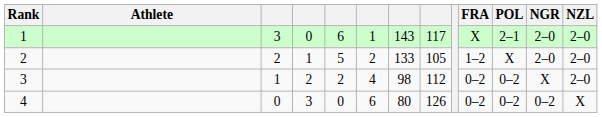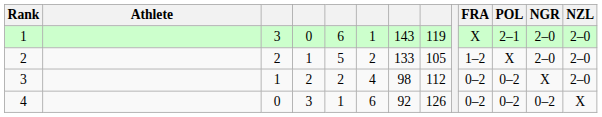row 2 | column 8: 117 -> 119
row 5 | column 5: 0 -> 1
row 5 | column 7: 80 -> 92
